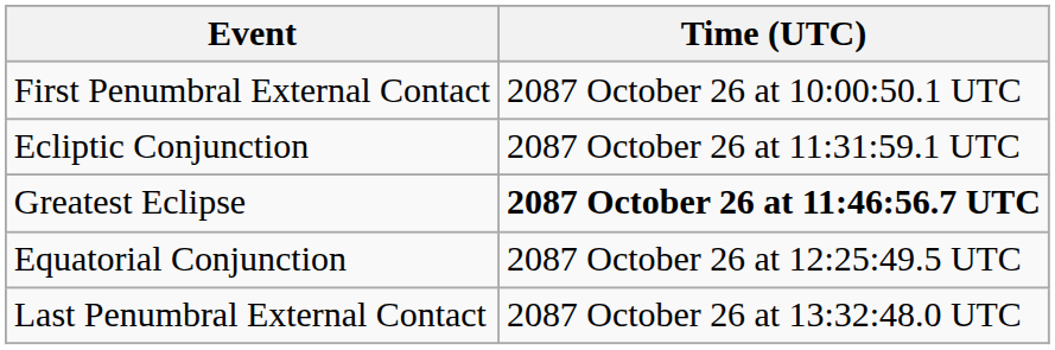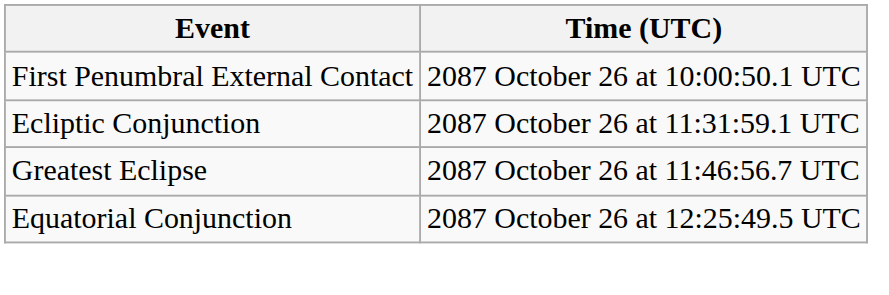Greatest Eclipse | Time (UTC): bold -> normal
- row: Last Penumbral External Contact | 2087 October 26 at 13:32:48.0 UTC
